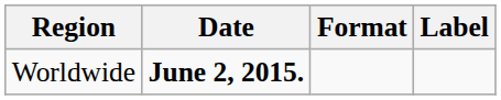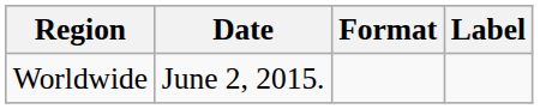Worldwide | Date: bold -> normal
